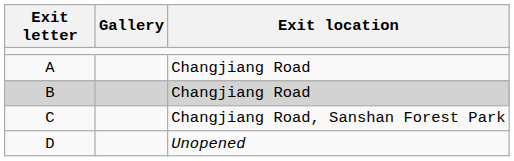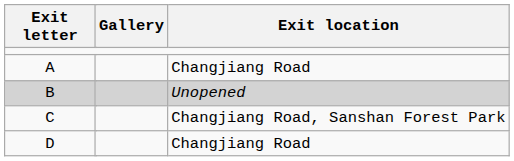B | Exit location: Changjiang Road -> Unopened
D | Exit location: Unopened -> Changjiang Road
